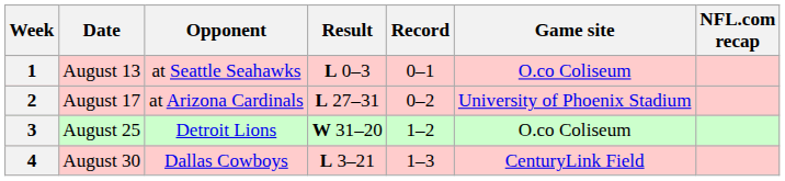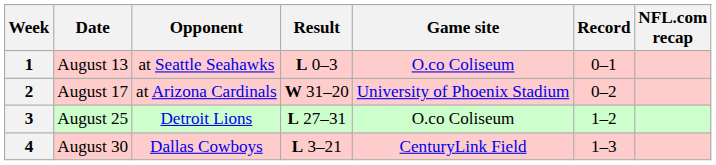columns swapped: Record <-> Game site
2 | Result: L 27–31 -> W 31–20
3 | Result: W 31–20 -> L 27–31
